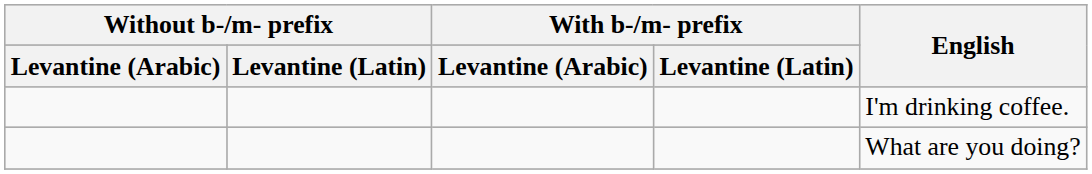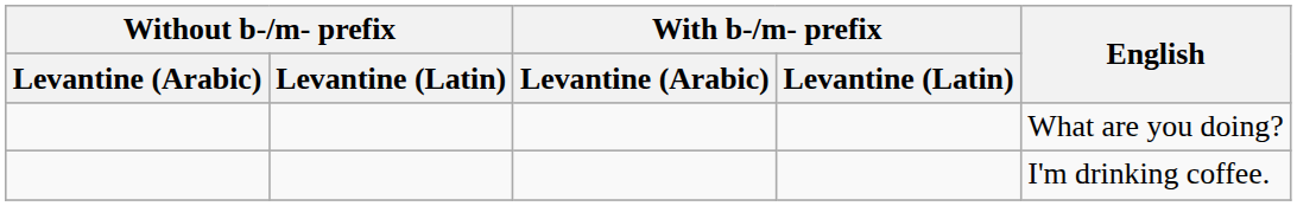row 3 | English: I'm drinking coffee. -> What are you doing?
row 4 | English: What are you doing? -> I'm drinking coffee.
